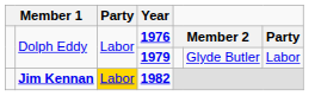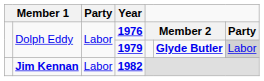1979 | column 6: normal -> bold
1979 | column 7: no background -> lightgrey background
1982 | Party: gold background -> no background
